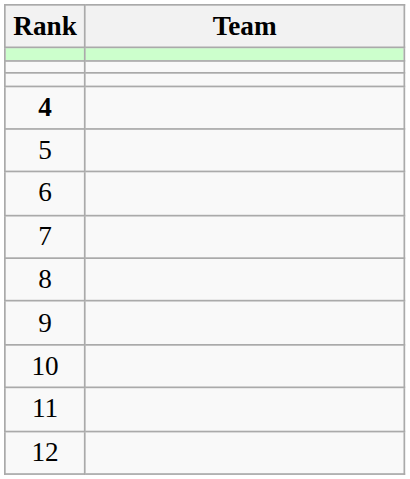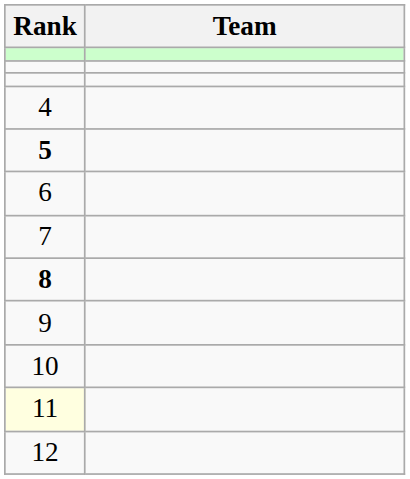row 5 | Rank: bold -> normal
row 6 | Rank: normal -> bold
row 9 | Rank: normal -> bold
row 12 | Rank: no background -> lightyellow background
